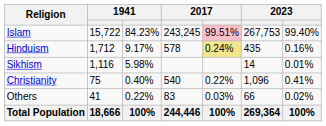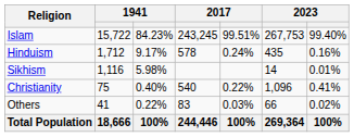Islam | column 5: pink background -> no background
Hinduism | column 5: khaki background -> no background
